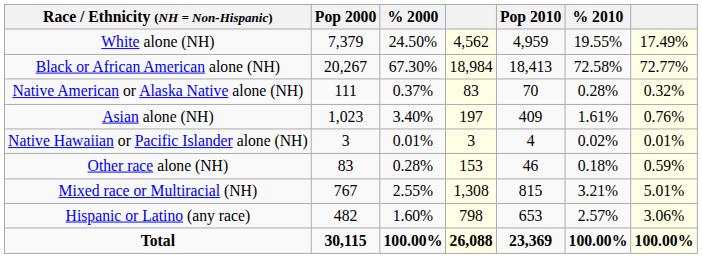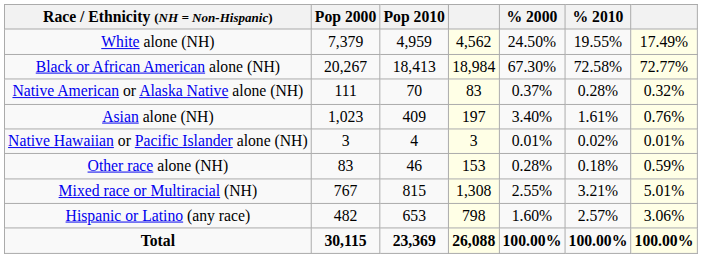columns swapped: Pop 2010 <-> % 2000
